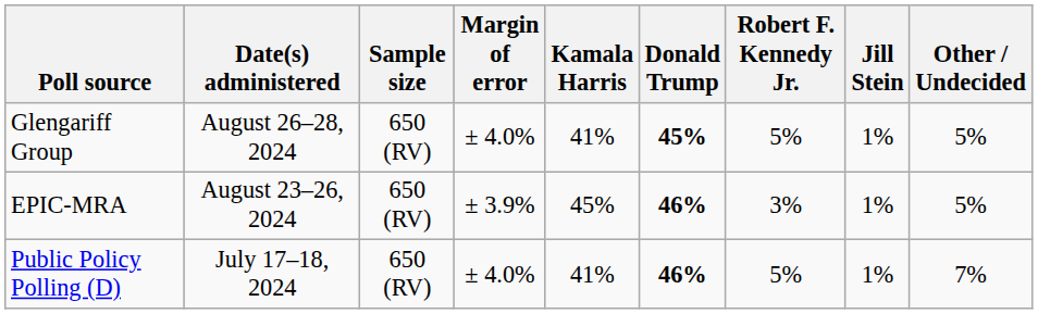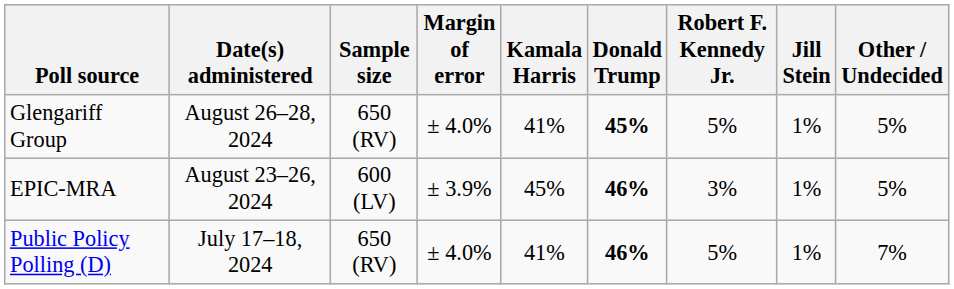EPIC-MRA | Sample size: 650 (RV) -> 600 (LV)
